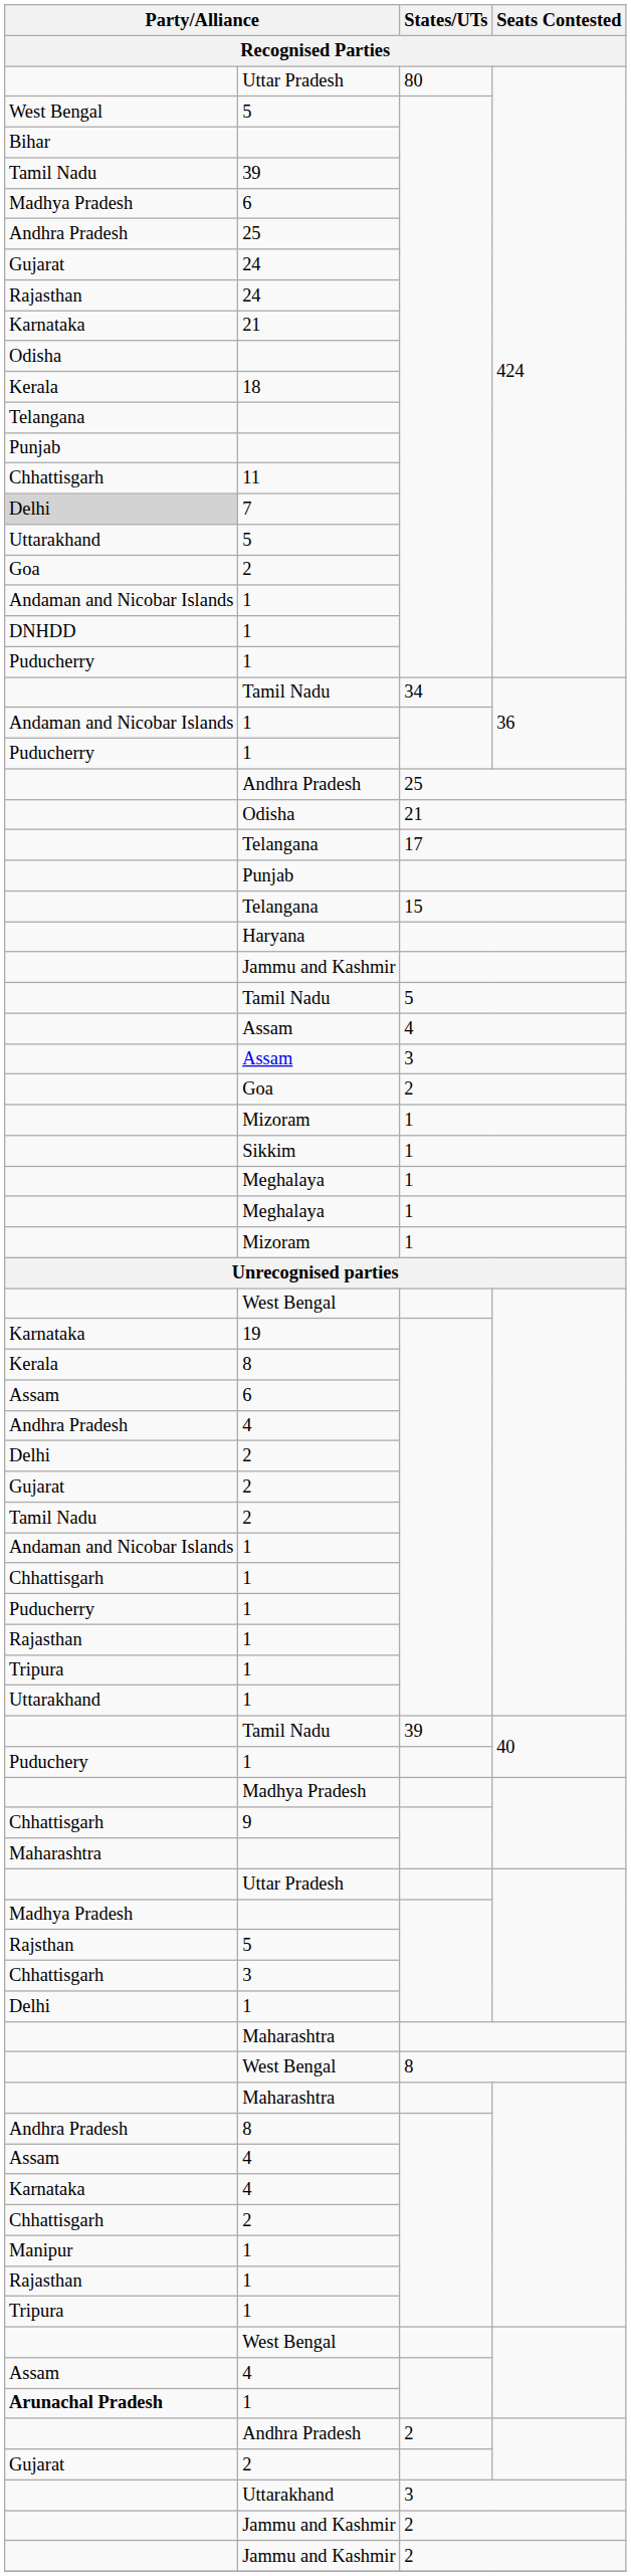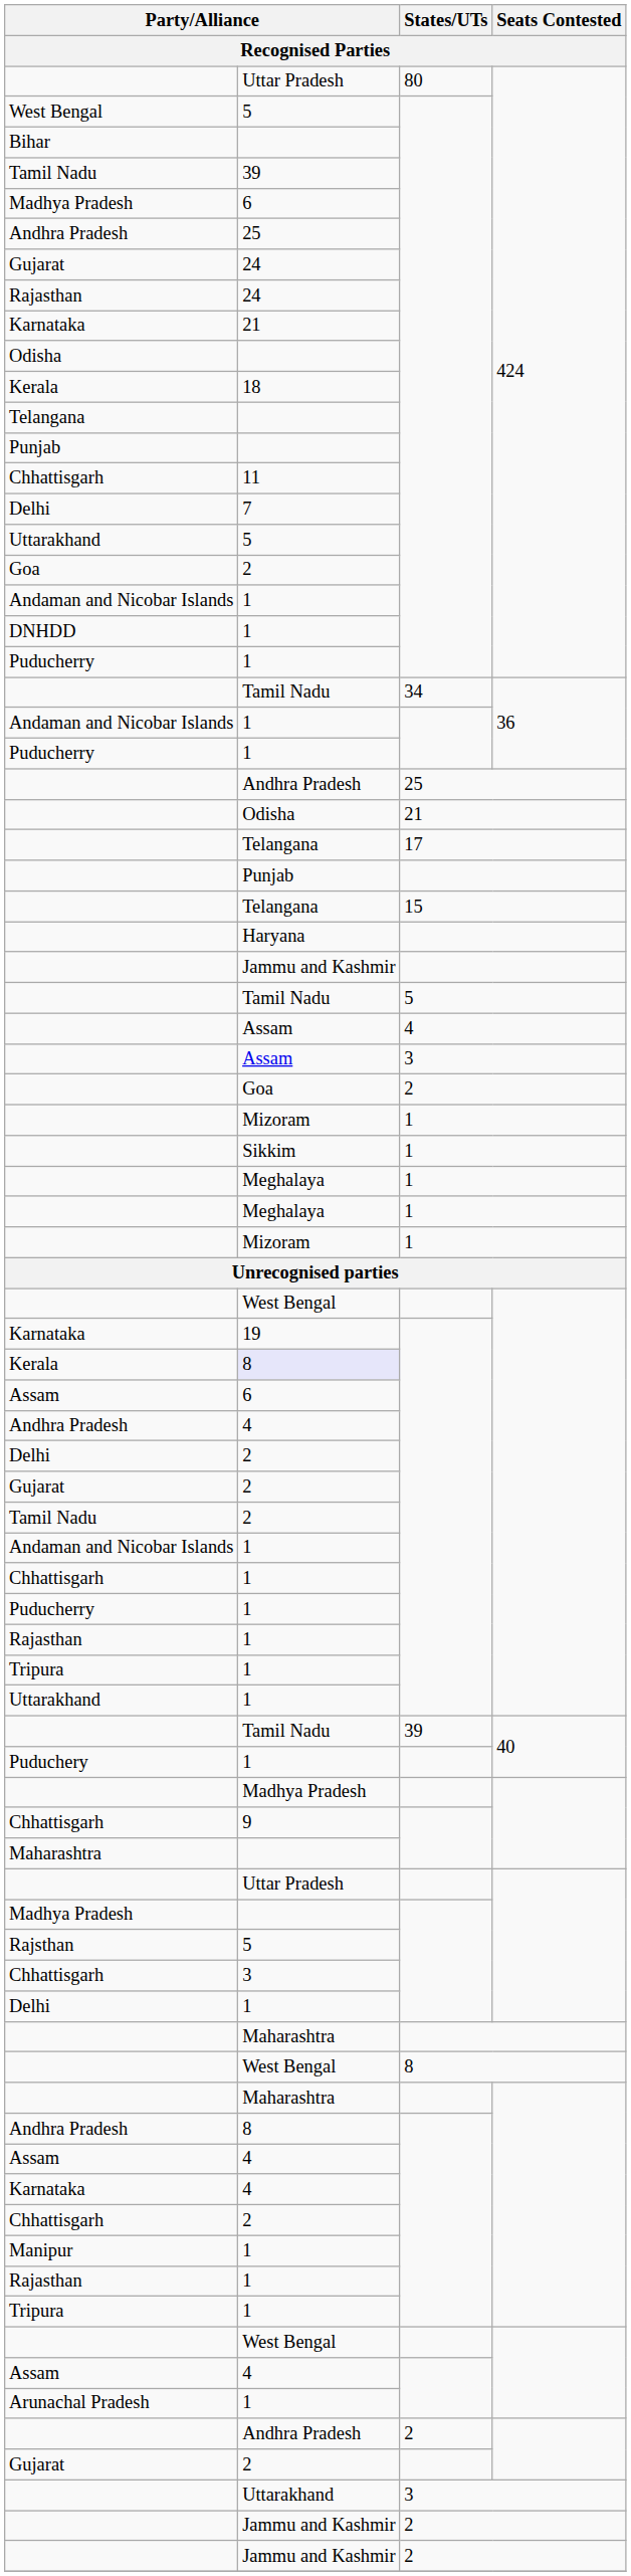7 | column 1: lightgrey background -> no background
Kerala / 8 | column 2: no background -> lavender background
Arunachal Pradesh / 1 | column 1: bold -> normal
